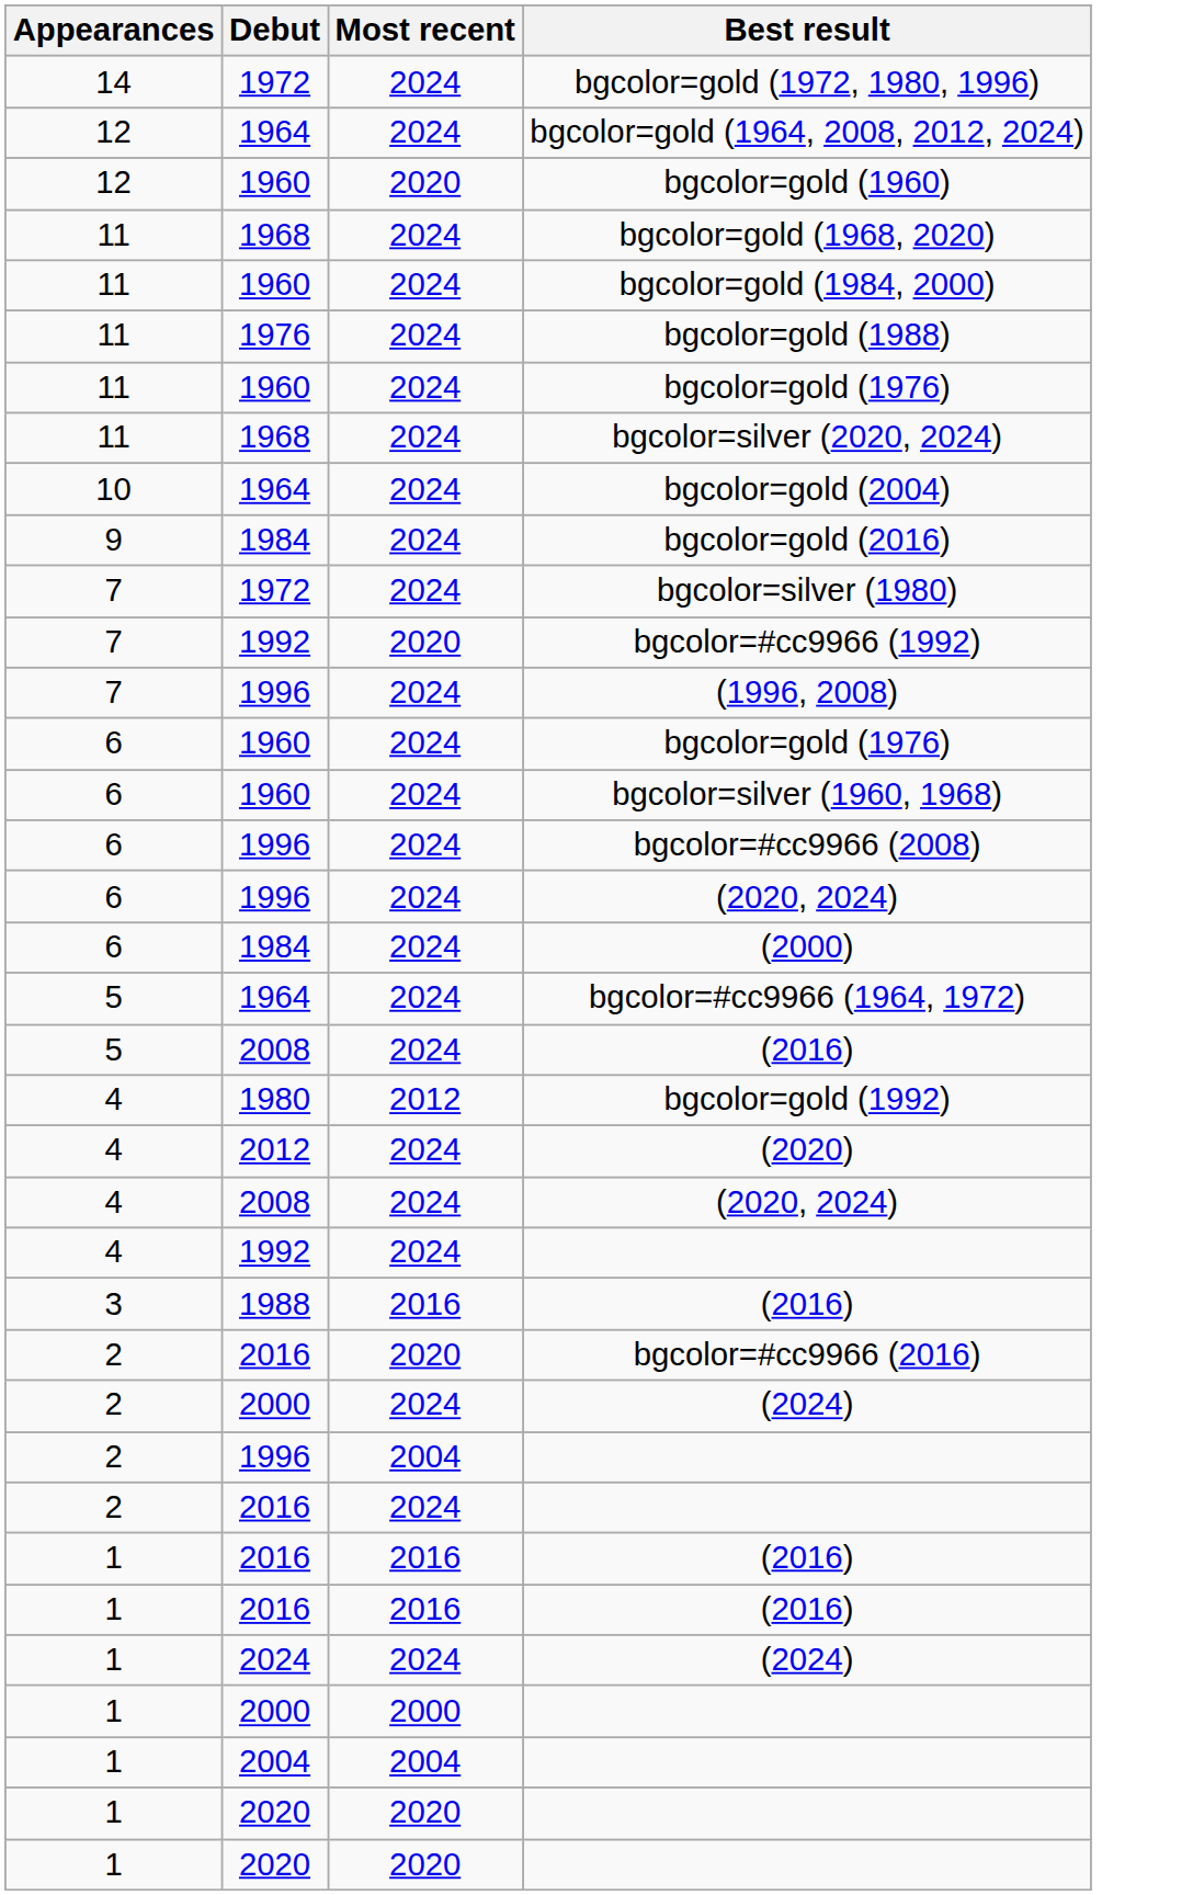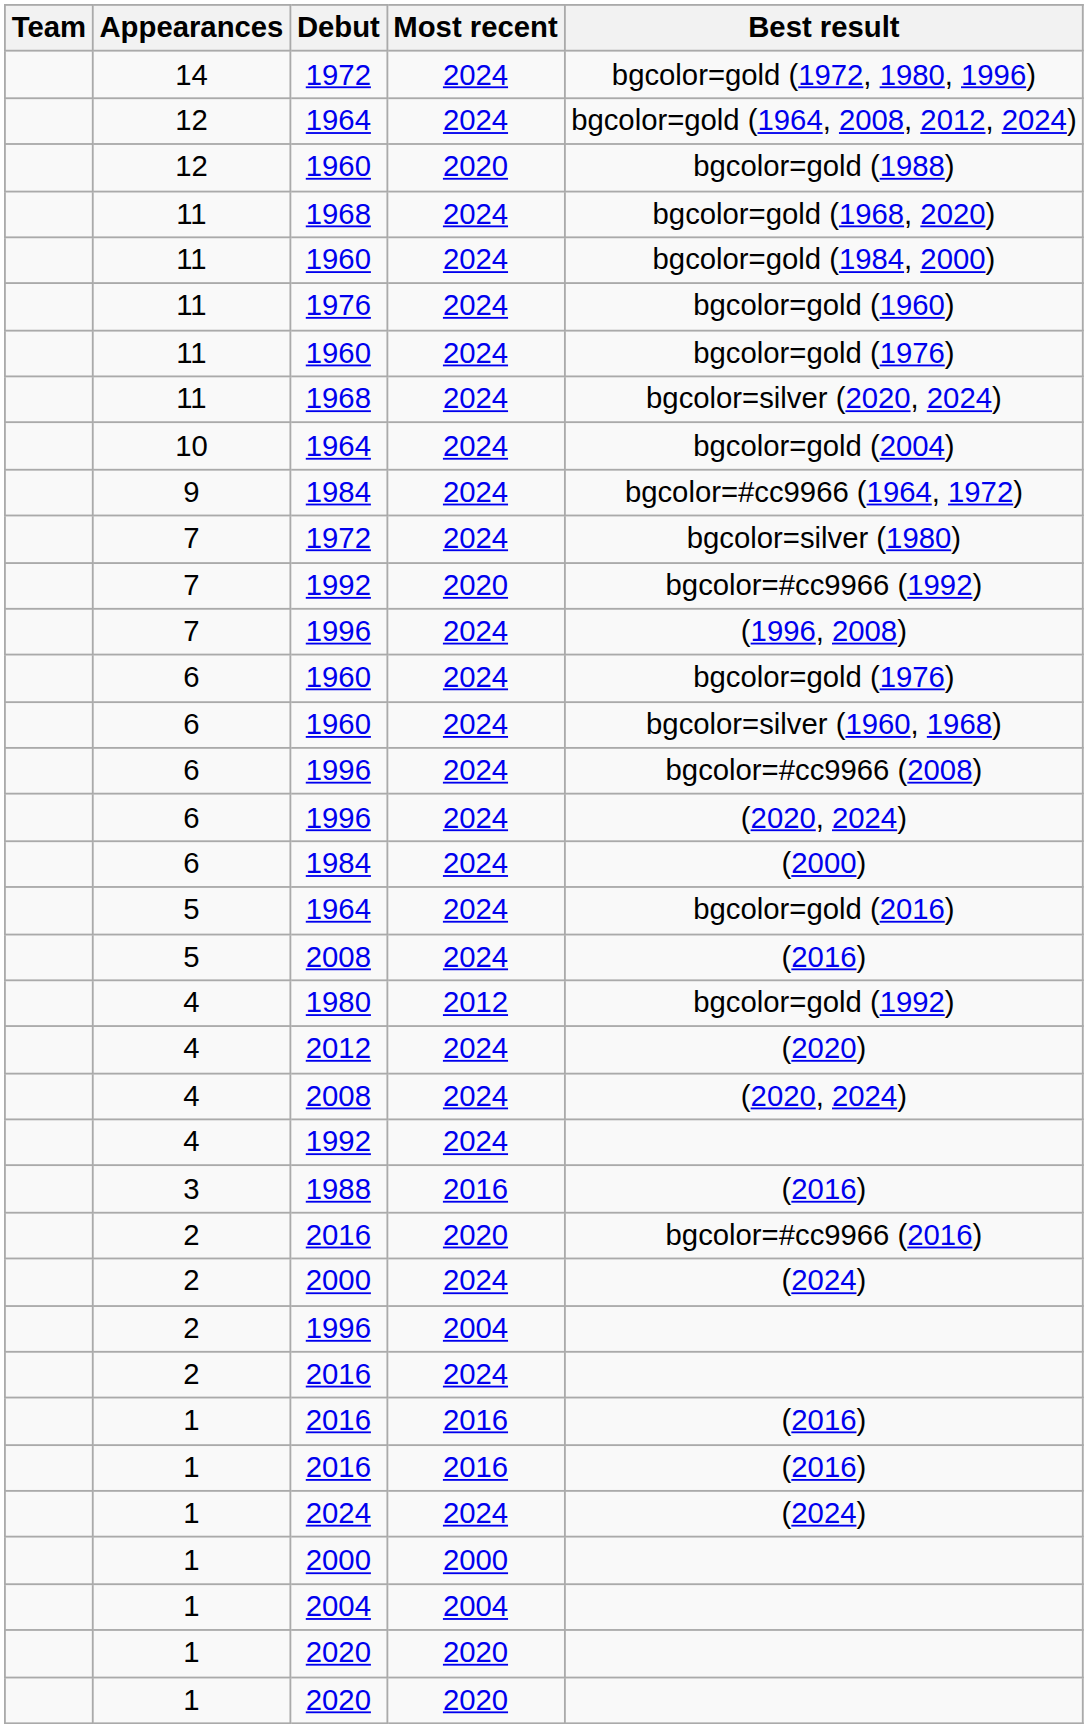+ column: Team
12 / 1960 | Best result: bgcolor=gold (1960) -> bgcolor=gold (1988)
1976 | Best result: bgcolor=gold (1988) -> bgcolor=gold (1960)
9 / 1984 | Best result: bgcolor=gold (2016) -> bgcolor=#cc9966 (1964, 1972)
5 / 1964 | Best result: bgcolor=#cc9966 (1964, 1972) -> bgcolor=gold (2016)
